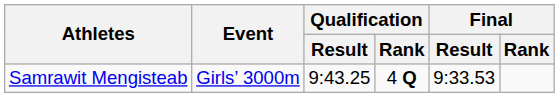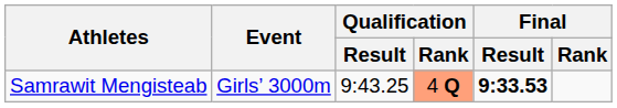Samrawit Mengisteab | Qualification / Rank: no background -> lightsalmon background
Samrawit Mengisteab | Final / Result: normal -> bold
